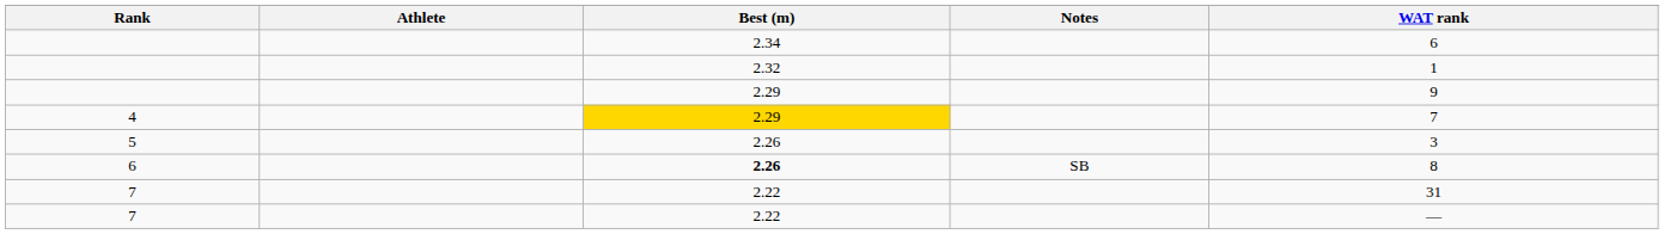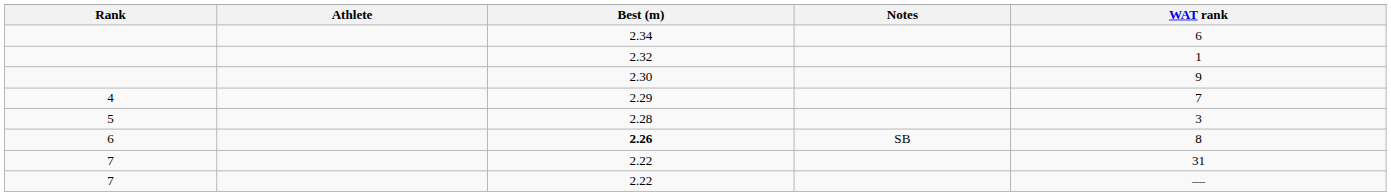row 4 | Best (m): 2.29 -> 2.30
row 5 | Best (m): gold background -> no background
row 6 | Best (m): 2.26 -> 2.28
